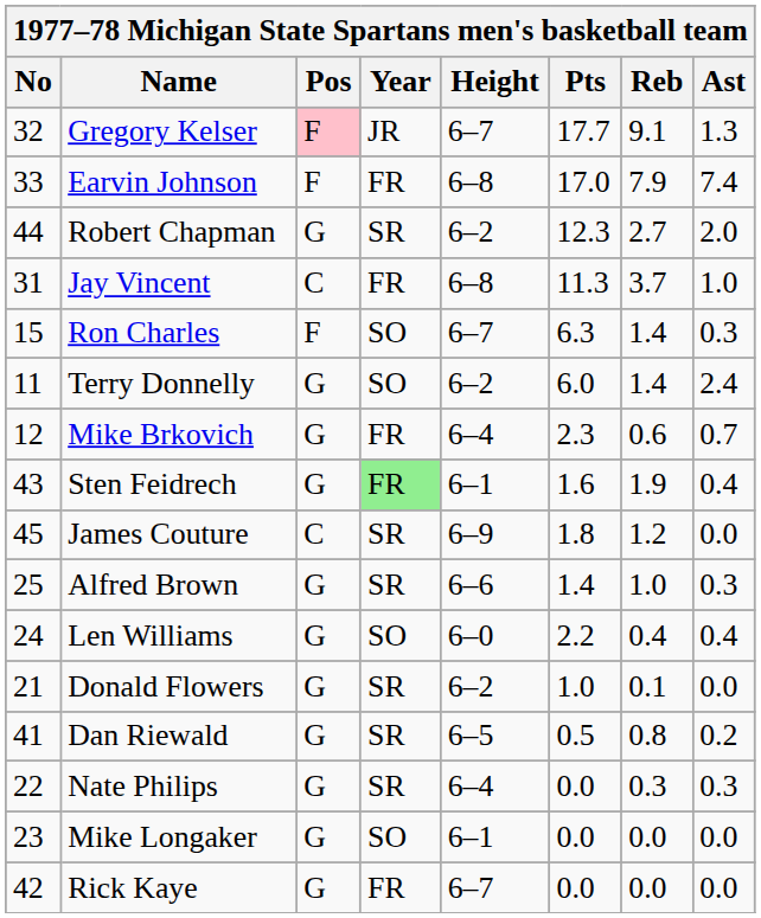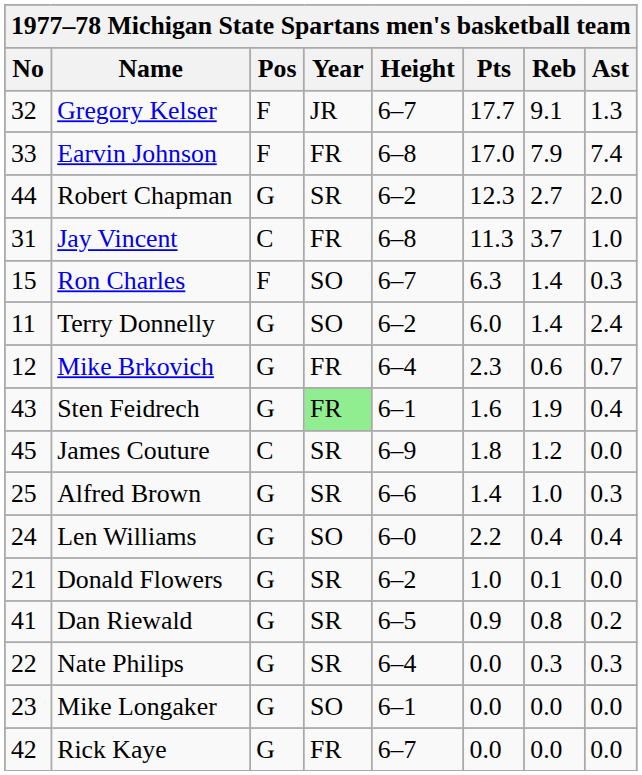Gregory Kelser | Pos: pink background -> no background
Dan Riewald | Pts: 0.5 -> 0.9
